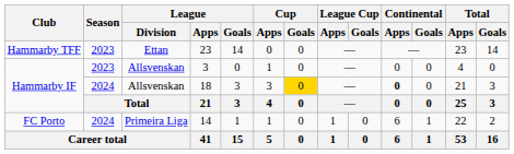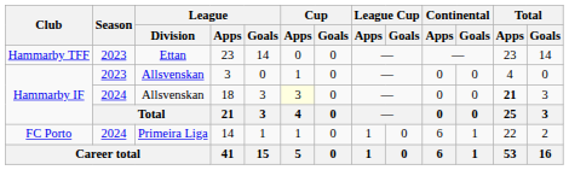18 | Cup / Apps: no background -> lightyellow background
18 | Cup / Goals: gold background -> no background
18 | Continental / Apps: bold -> normal
18 | Total / Apps: normal -> bold
